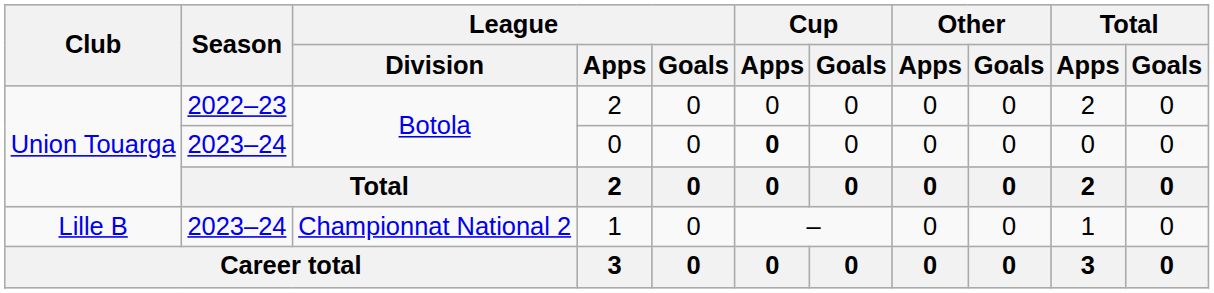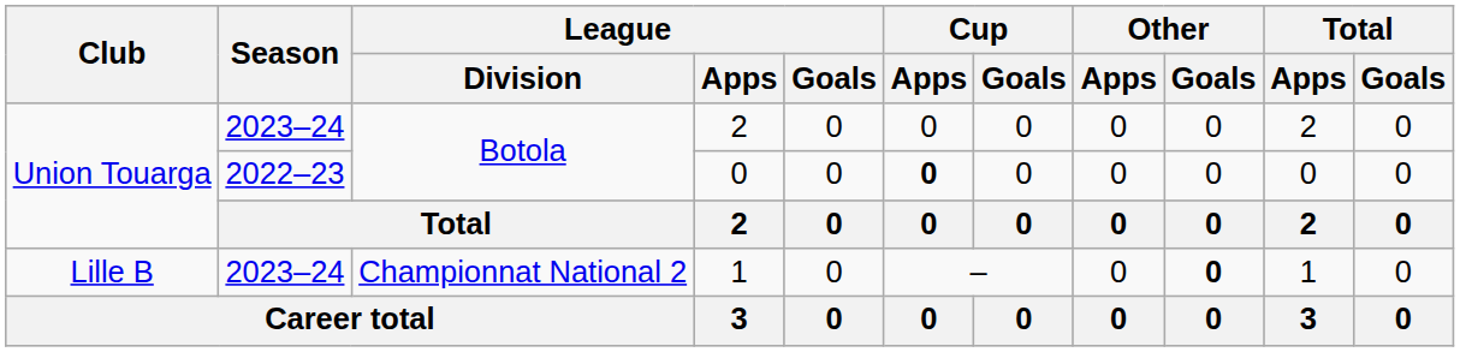row 3 | Season: 2022–23 -> 2023–24
row 4 | Season: 2023–24 -> 2022–23
row 6 | Other / Goals: normal -> bold
